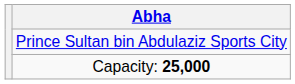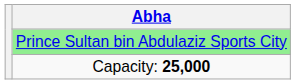Prince Sultan bin Abdulaziz Sports City | Abha: no background -> lightgreen background
